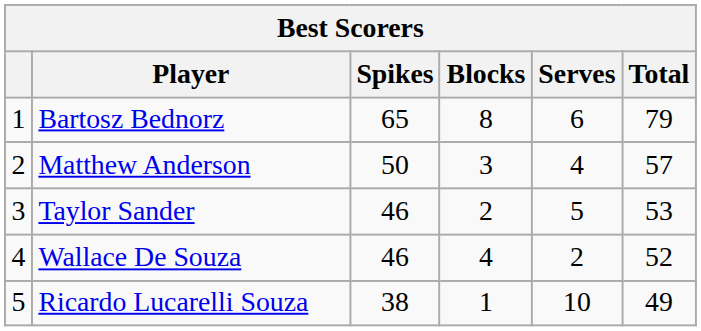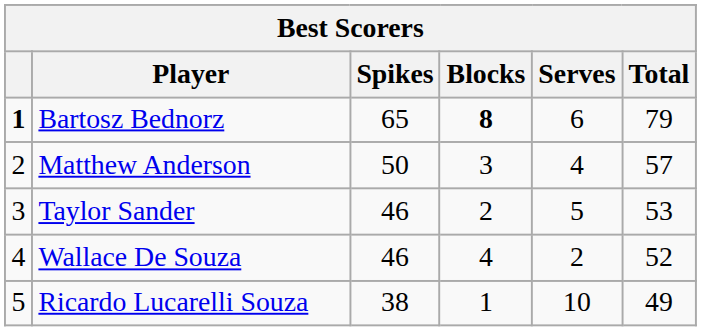Bartosz Bednorz | column 1: normal -> bold
Bartosz Bednorz | Blocks: normal -> bold
